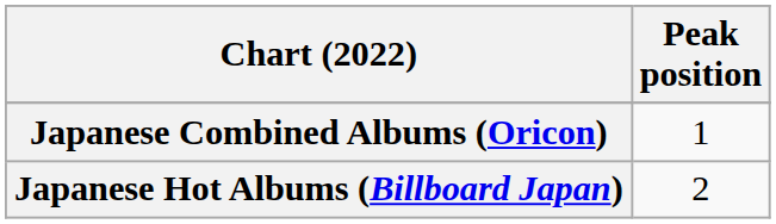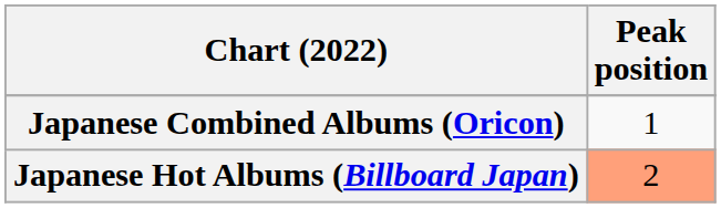Japanese Hot Albums (Billboard Japan) | Peak position: no background -> lightsalmon background
